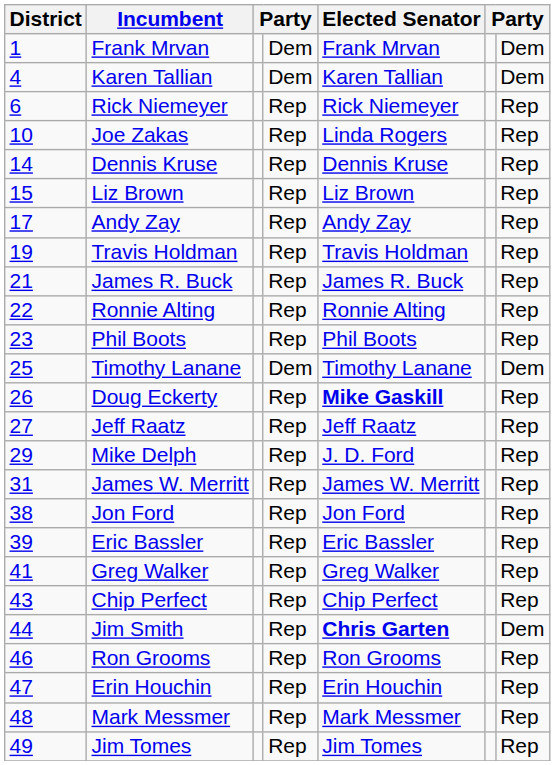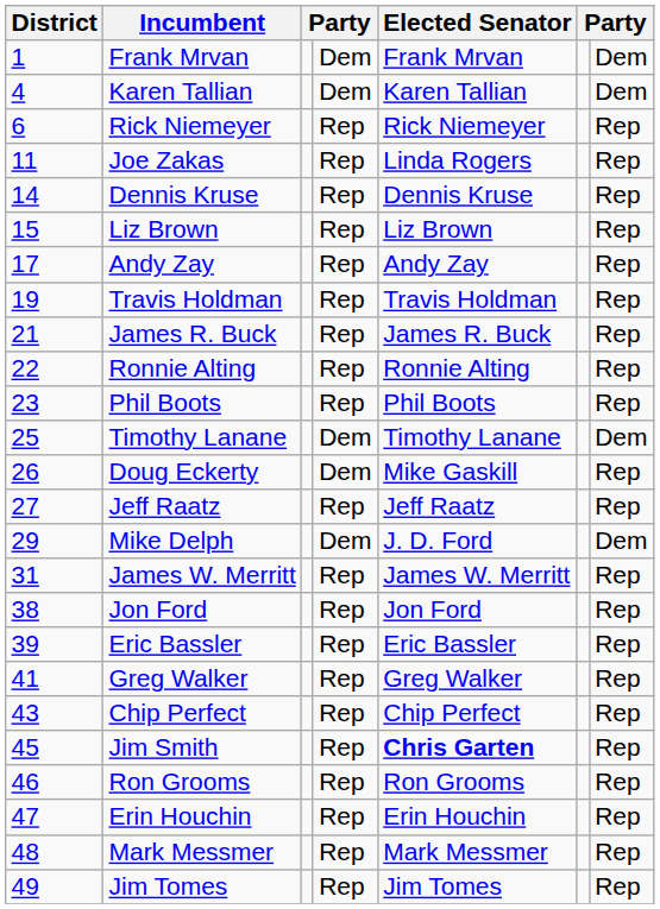Joe Zakas | District: 10 -> 11
Doug Eckerty | column 4: Rep -> Dem
Doug Eckerty | Elected Senator: bold -> normal
Mike Delph | column 4: Rep -> Dem
Mike Delph | column 7: Rep -> Dem
Jim Smith | District: 44 -> 45
Jim Smith | column 7: Dem -> Rep
